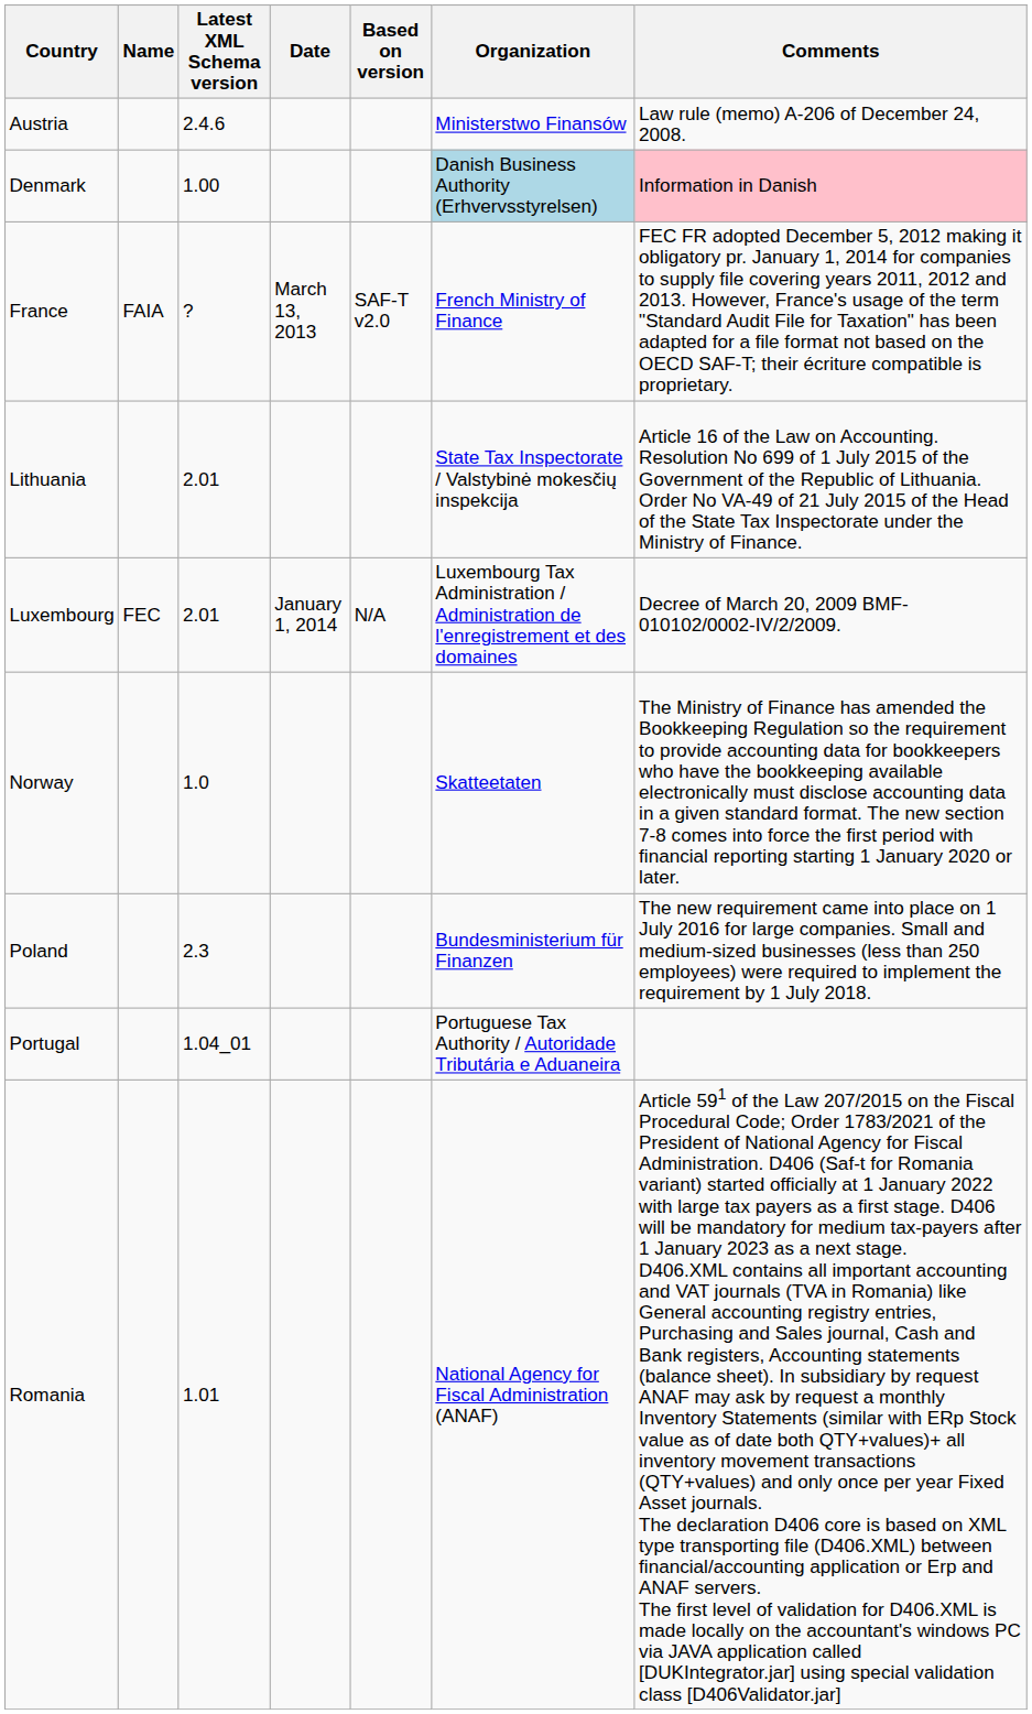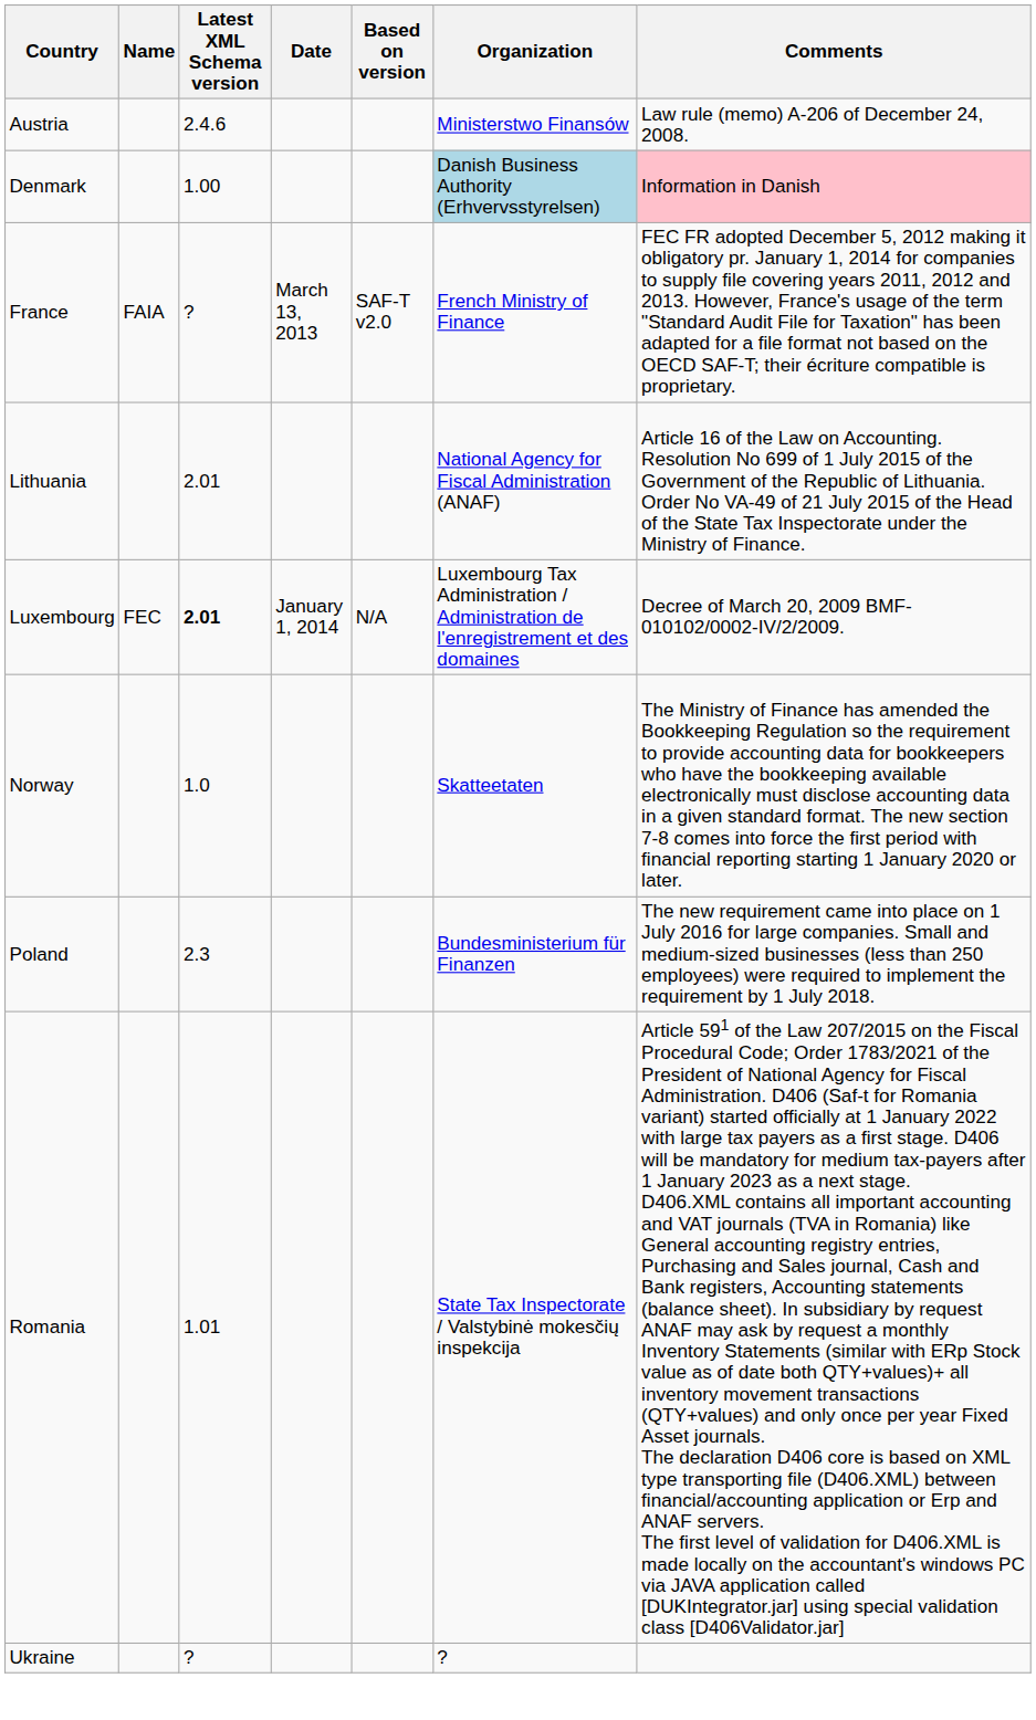Lithuania | Organization: State Tax Inspectorate / Valstybinė mokesčių inspekcija -> National Agency for Fiscal Administration (ANAF)
Luxembourg | Latest XML Schema version: normal -> bold
- row: Portugal | 1.04_01 | Portuguese Tax Authority / Autoridade Tributária e Aduaneira
Romania | Organization: National Agency for Fiscal Administration (ANAF) -> State Tax Inspectorate / Valstybinė mokesčių inspekcija
+ row: Ukraine | ? | ?
